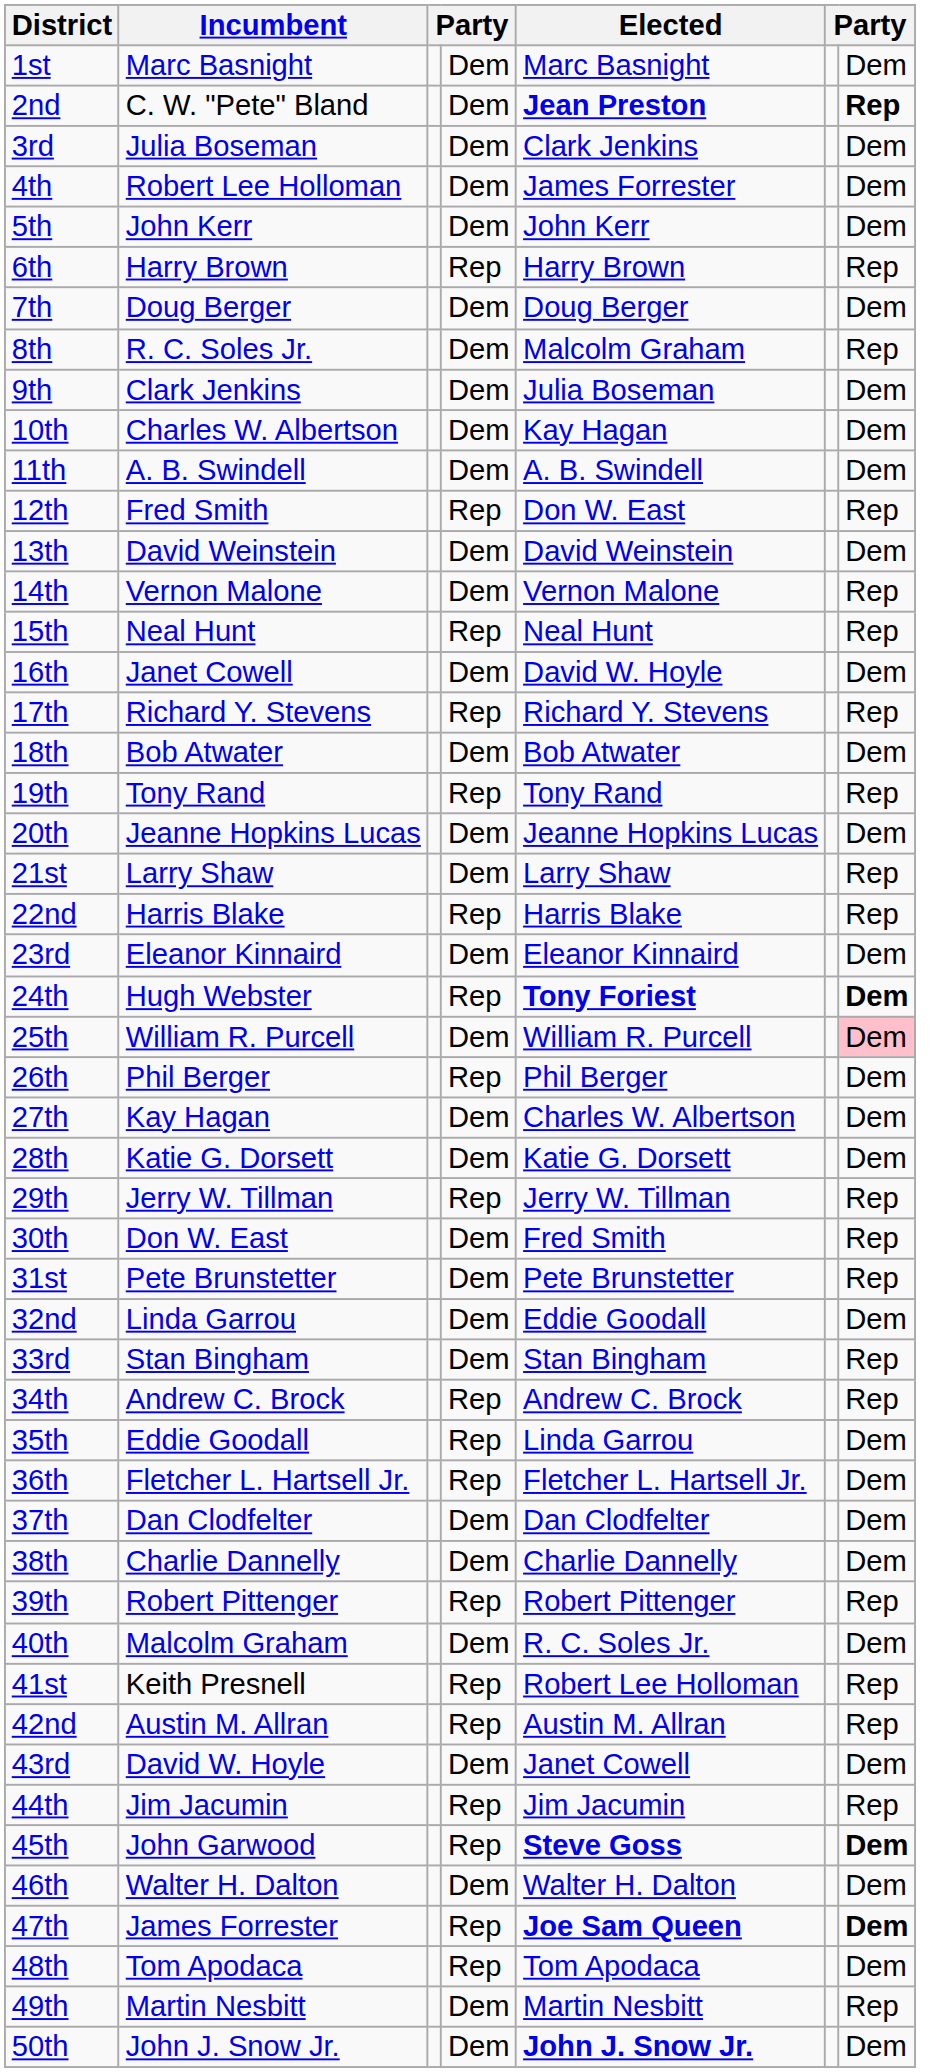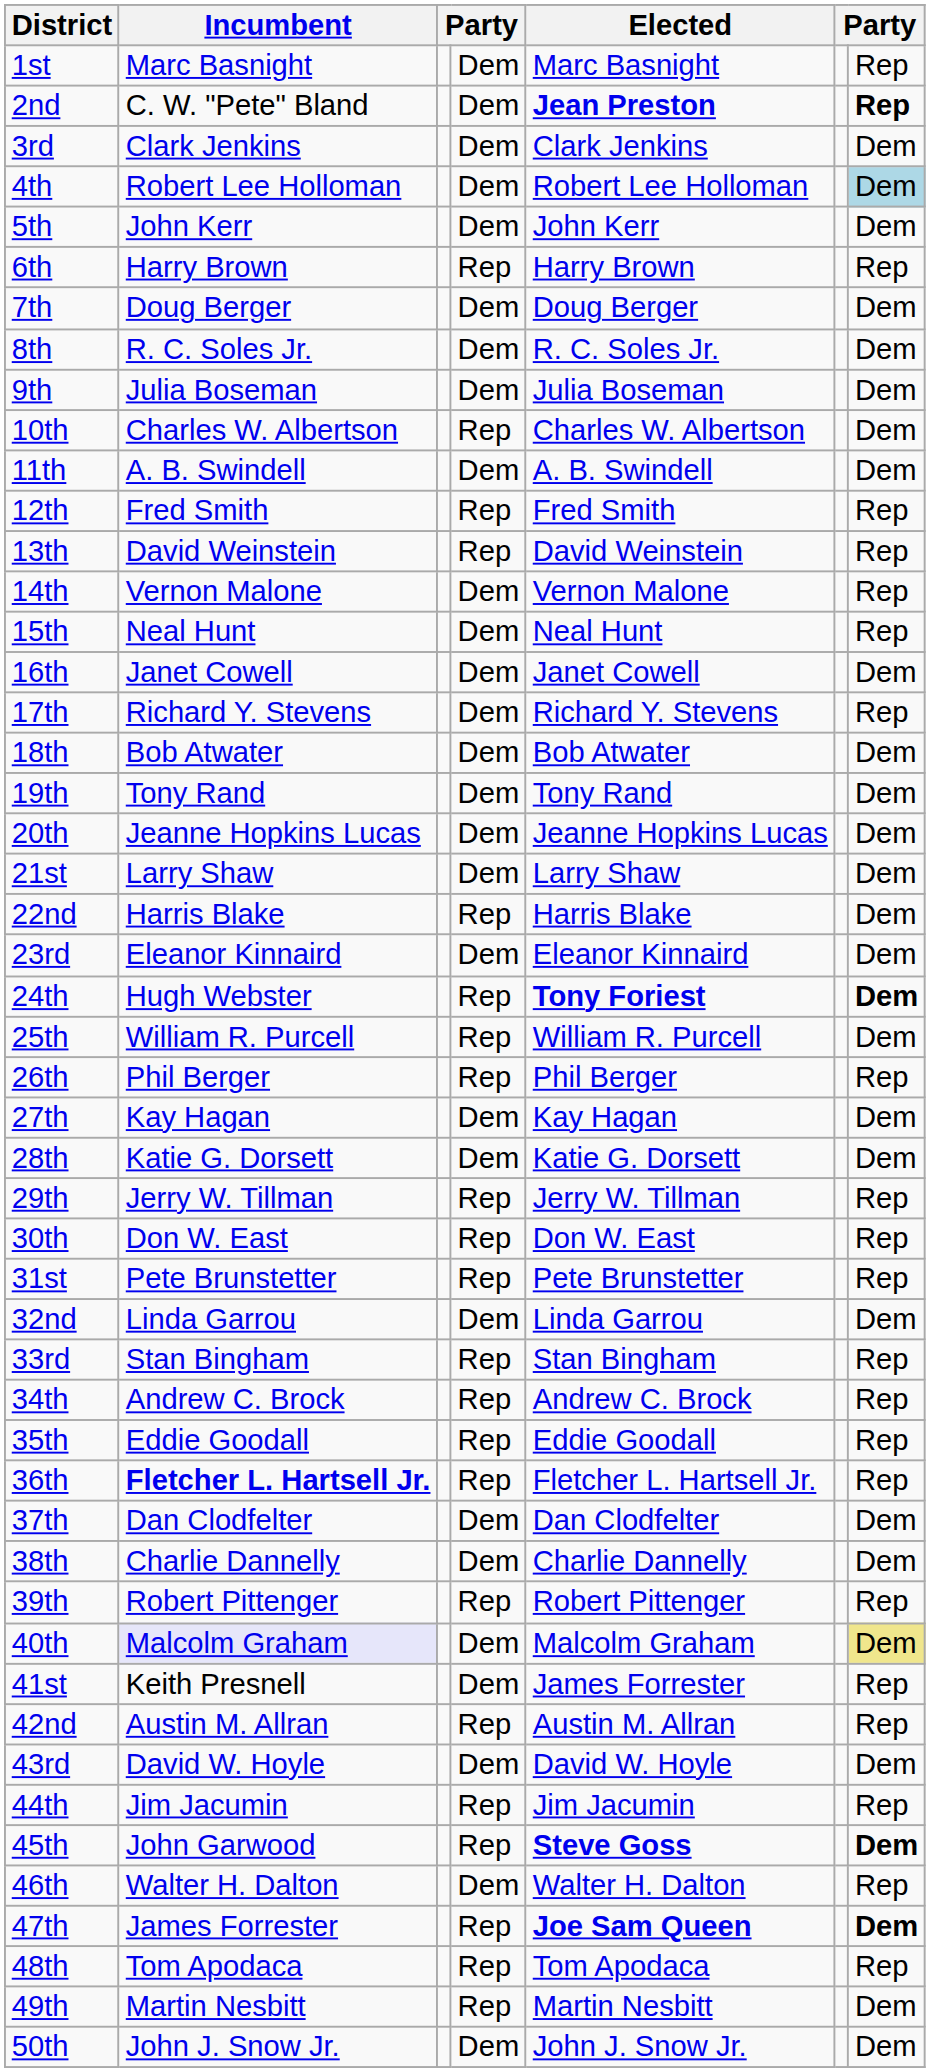1st | column 7: Dem -> Rep
3rd | Incumbent: Julia Boseman -> Clark Jenkins
4th | Elected: James Forrester -> Robert Lee Holloman
4th | column 7: no background -> lightblue background
8th | Elected: Malcolm Graham -> R. C. Soles Jr.
8th | column 7: Rep -> Dem
9th | Incumbent: Clark Jenkins -> Julia Boseman
10th | column 4: Dem -> Rep
10th | Elected: Kay Hagan -> Charles W. Albertson
12th | Elected: Don W. East -> Fred Smith
13th | column 4: Dem -> Rep
13th | column 7: Dem -> Rep
15th | column 4: Rep -> Dem
16th | Elected: David W. Hoyle -> Janet Cowell
17th | column 4: Rep -> Dem
19th | column 4: Rep -> Dem
19th | column 7: Rep -> Dem
21st | column 7: Rep -> Dem
22nd | column 7: Rep -> Dem
25th | column 4: Dem -> Rep
25th | column 7: pink background -> no background
26th | column 7: Dem -> Rep
27th | Elected: Charles W. Albertson -> Kay Hagan
30th | column 4: Dem -> Rep
30th | Elected: Fred Smith -> Don W. East
31st | column 4: Dem -> Rep
32nd | Elected: Eddie Goodall -> Linda Garrou
33rd | column 4: Dem -> Rep
35th | Elected: Linda Garrou -> Eddie Goodall
35th | column 7: Dem -> Rep
36th | Incumbent: normal -> bold
36th | column 7: Dem -> Rep
40th | Incumbent: no background -> lavender background
40th | Elected: R. C. Soles Jr. -> Malcolm Graham
40th | column 7: no background -> khaki background
41st | column 4: Rep -> Dem
41st | Elected: Robert Lee Holloman -> James Forrester
43rd | Elected: Janet Cowell -> David W. Hoyle
46th | column 7: Dem -> Rep
48th | column 7: Dem -> Rep
49th | column 4: Dem -> Rep
49th | column 7: Rep -> Dem
50th | Elected: bold -> normal
